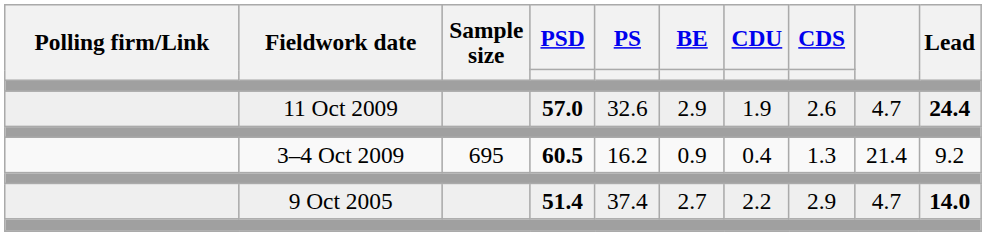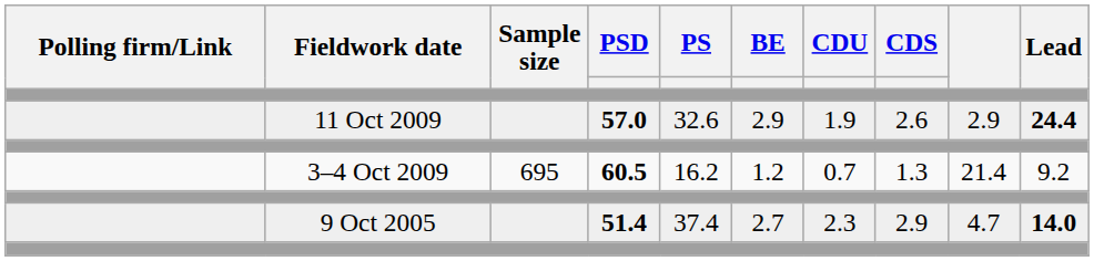11 Oct 2009 | column 9: 4.7 -> 2.9
3–4 Oct 2009 | BE: 0.9 -> 1.2
3–4 Oct 2009 | CDU: 0.4 -> 0.7
9 Oct 2005 | CDU: 2.2 -> 2.3
